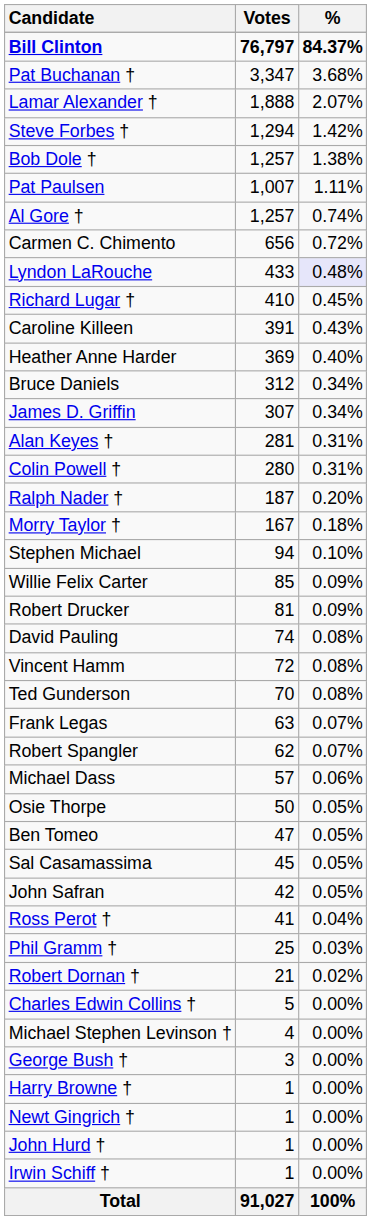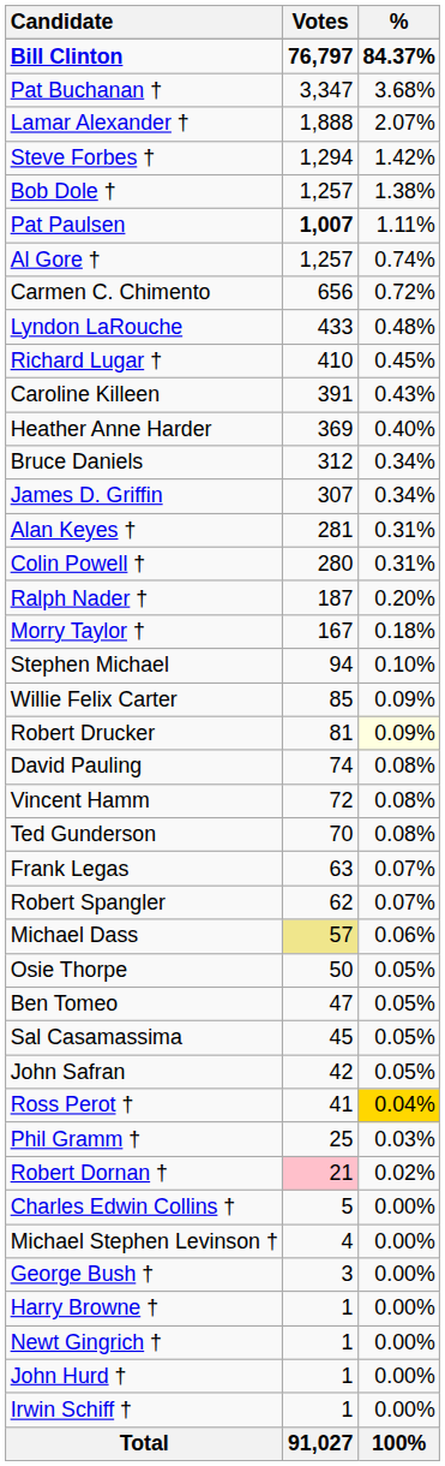Pat Paulsen | Votes: normal -> bold
Lyndon LaRouche | %: lavender background -> no background
Robert Drucker | %: no background -> lightyellow background
Michael Dass | Votes: no background -> khaki background
Ross Perot † | %: no background -> gold background
Robert Dornan † | Votes: no background -> pink background
